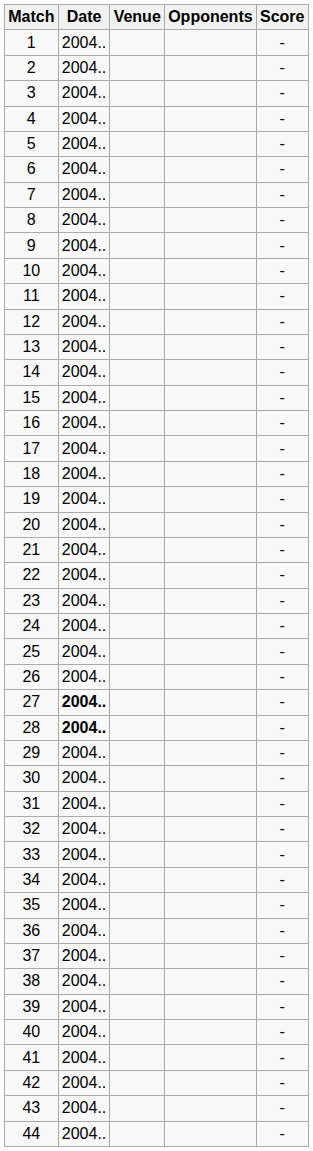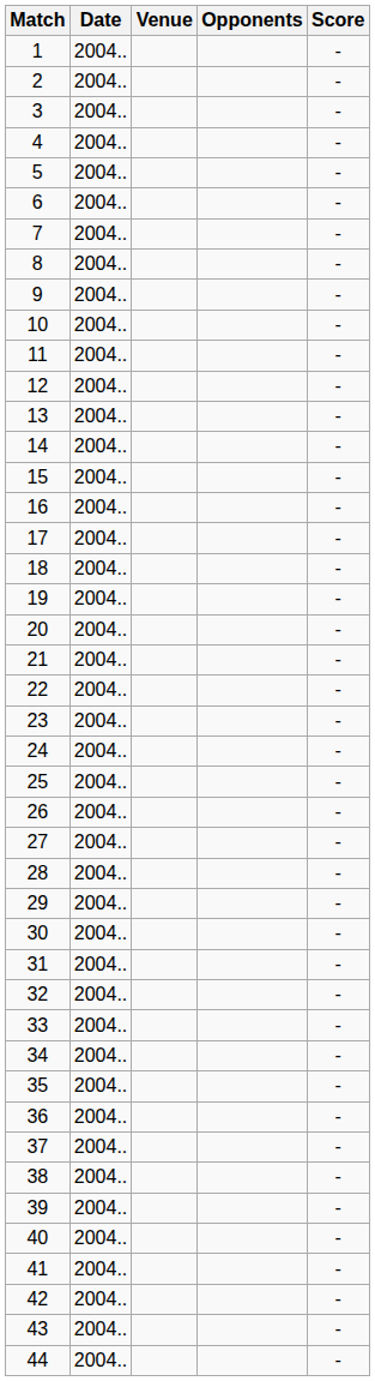27 | Date: bold -> normal
28 | Date: bold -> normal
